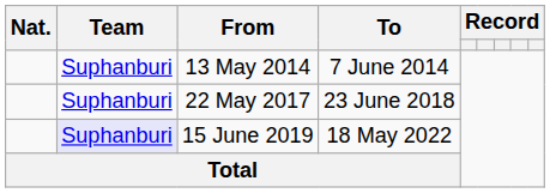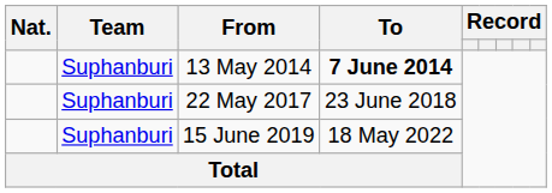13 May 2014 | To: normal -> bold
15 June 2019 | Team: lavender background -> no background
